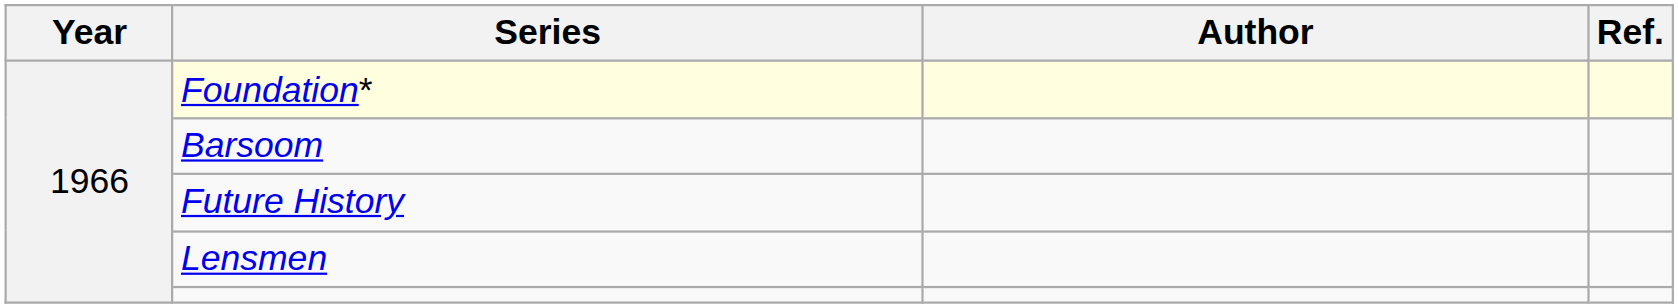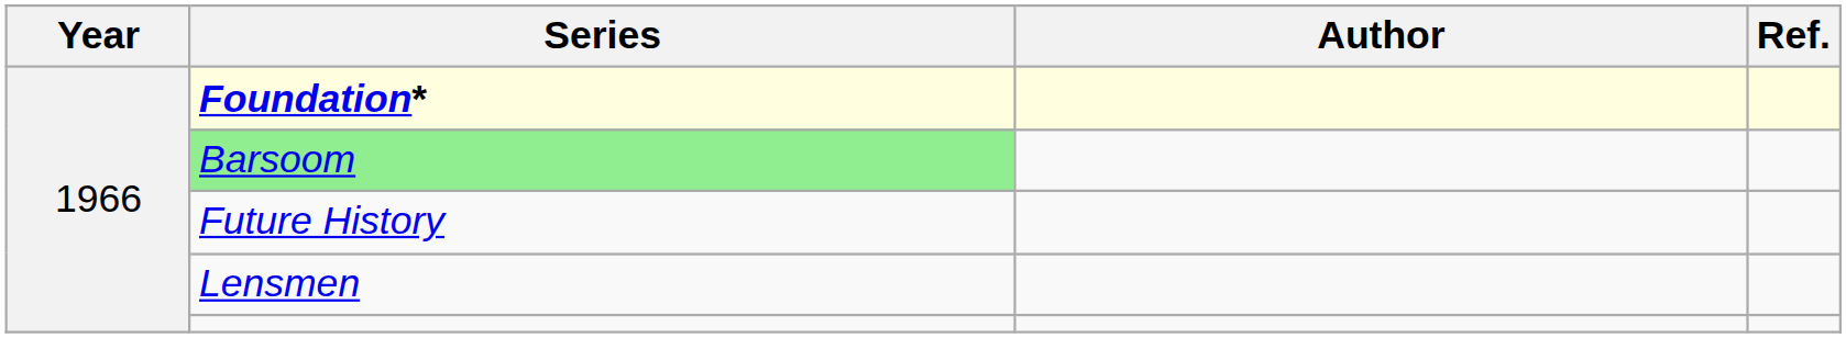Foundation* | Series: normal -> bold
Barsoom | Series: no background -> lightgreen background
